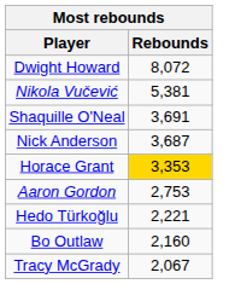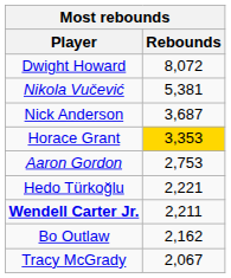- row: Shaquille O'Neal | 3,691
+ row: Wendell Carter Jr. | 2,211
Bo Outlaw | Rebounds: 2,160 -> 2,162
